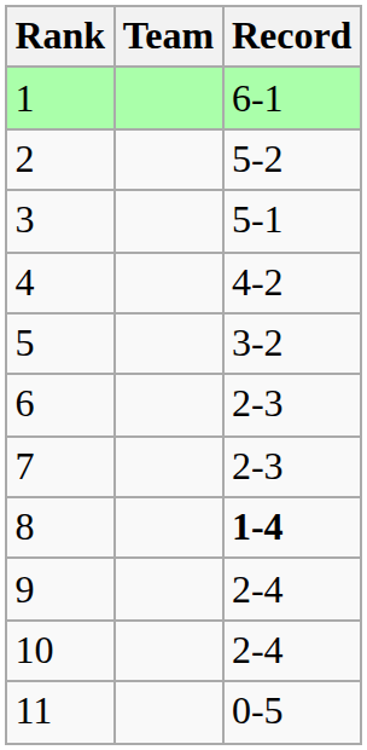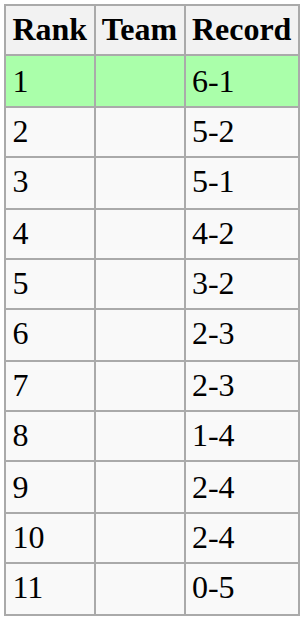8 | Record: bold -> normal
